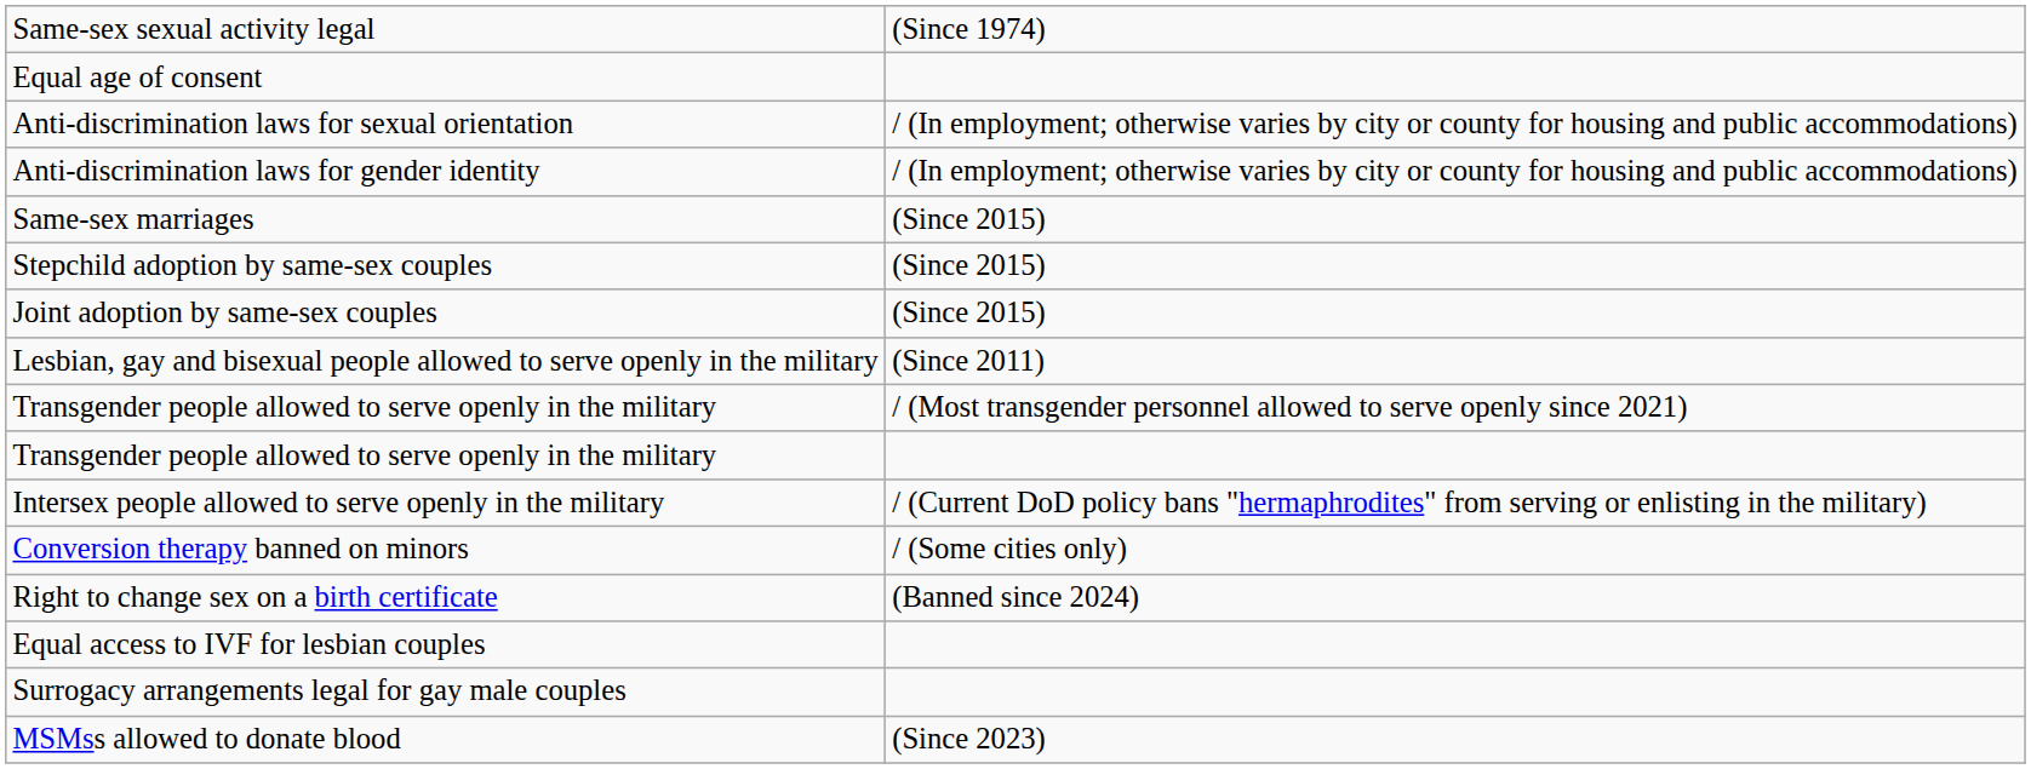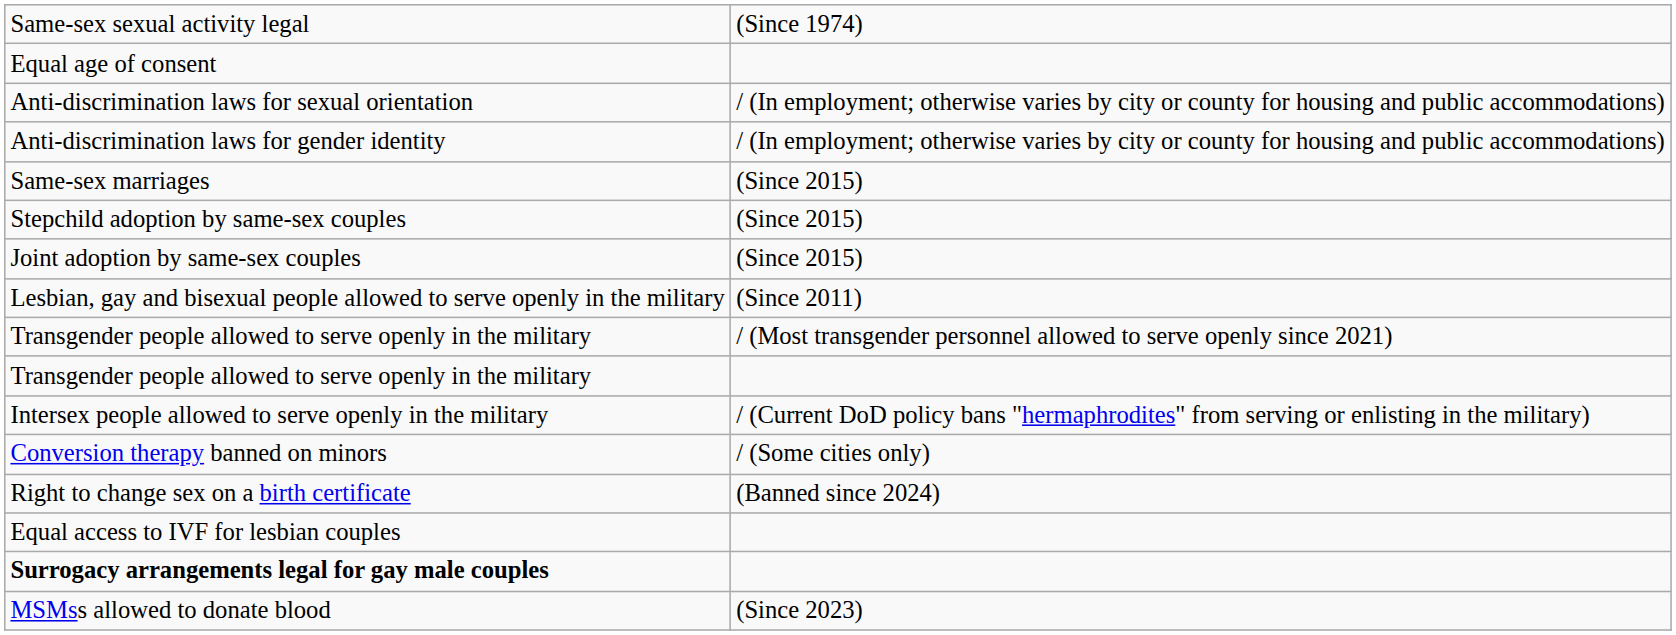row 15 | column 1: normal -> bold
